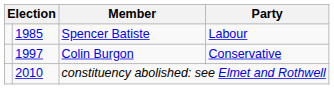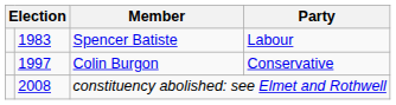Spencer Batiste | column 2: 1985 -> 1983
constituency abolished: see Elmet and Rothwell | column 2: 2010 -> 2008
